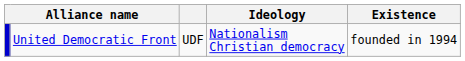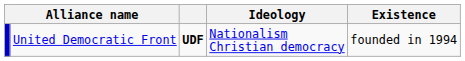United Democratic Front | column 3: normal -> bold
